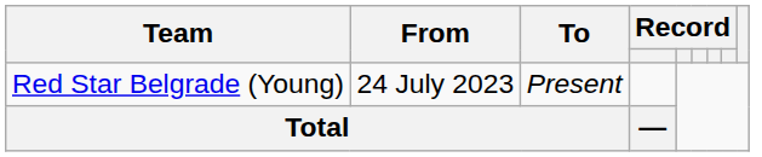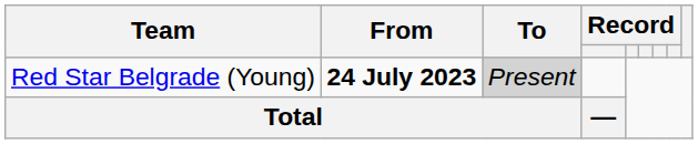Red Star Belgrade (Young) | From: normal -> bold
Red Star Belgrade (Young) | To: no background -> lightgrey background
